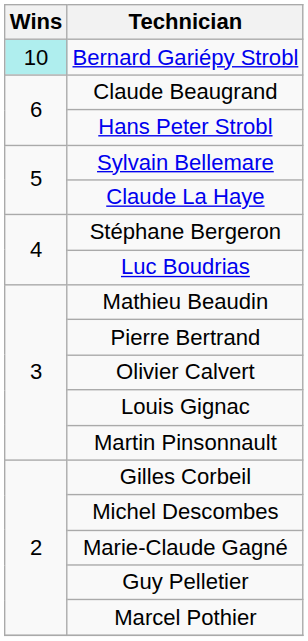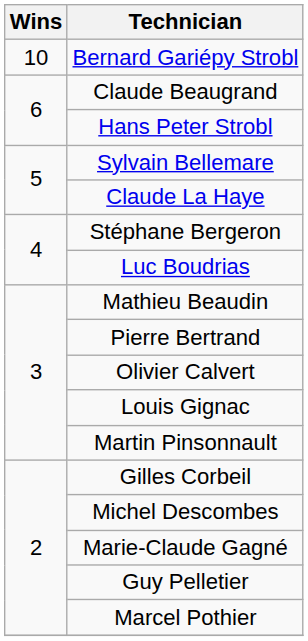Bernard Gariépy Strobl | Wins: paleturquoise background -> no background
